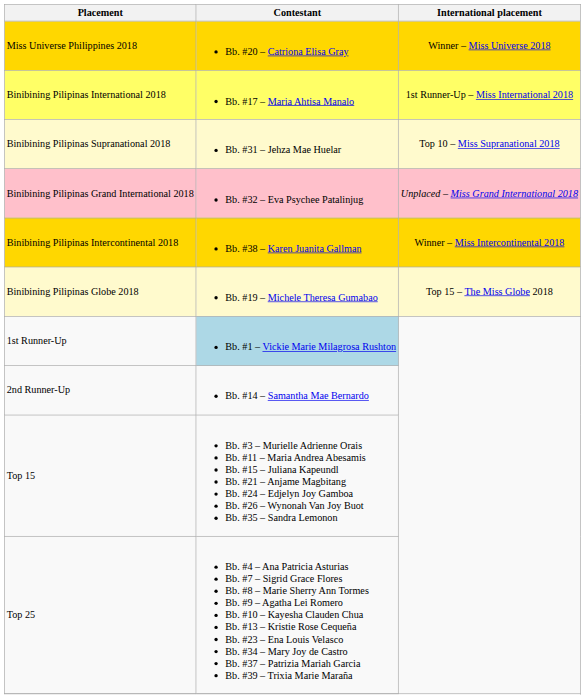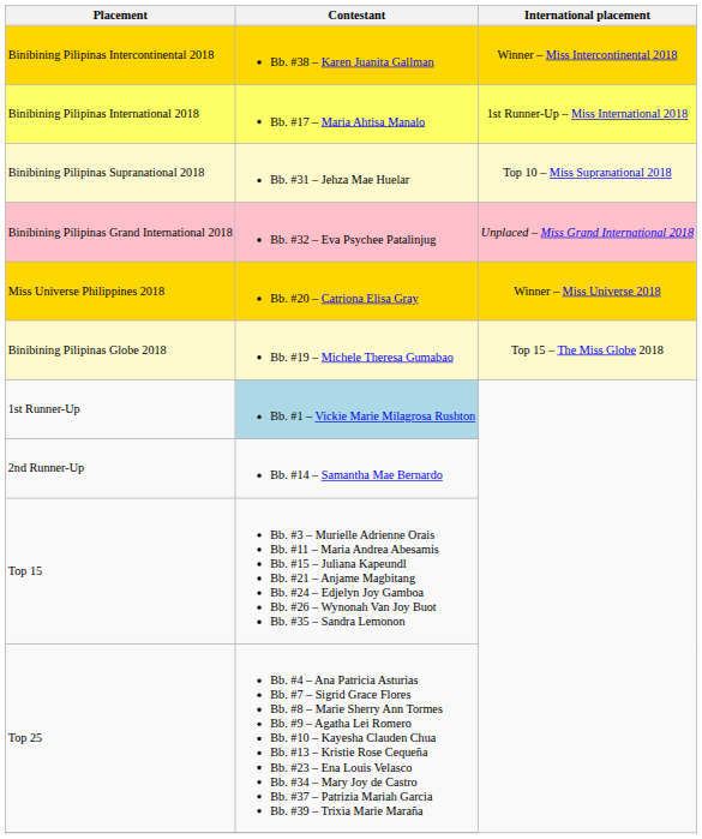rows swapped: Miss Universe Philippines 2018 <-> Binibining Pilipinas Intercontinental 2018
